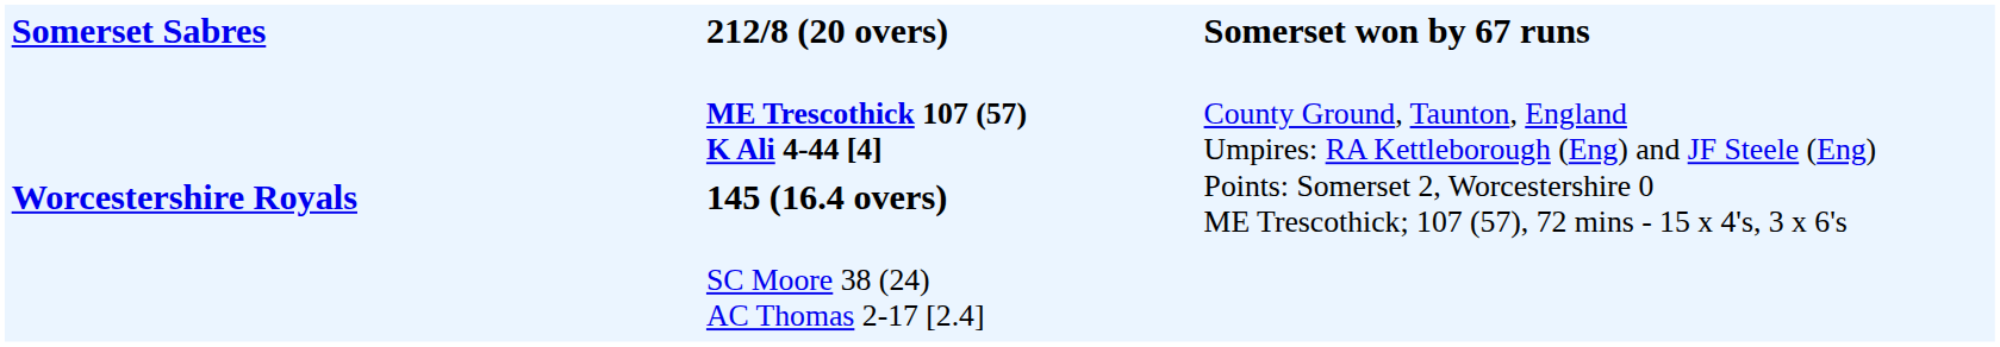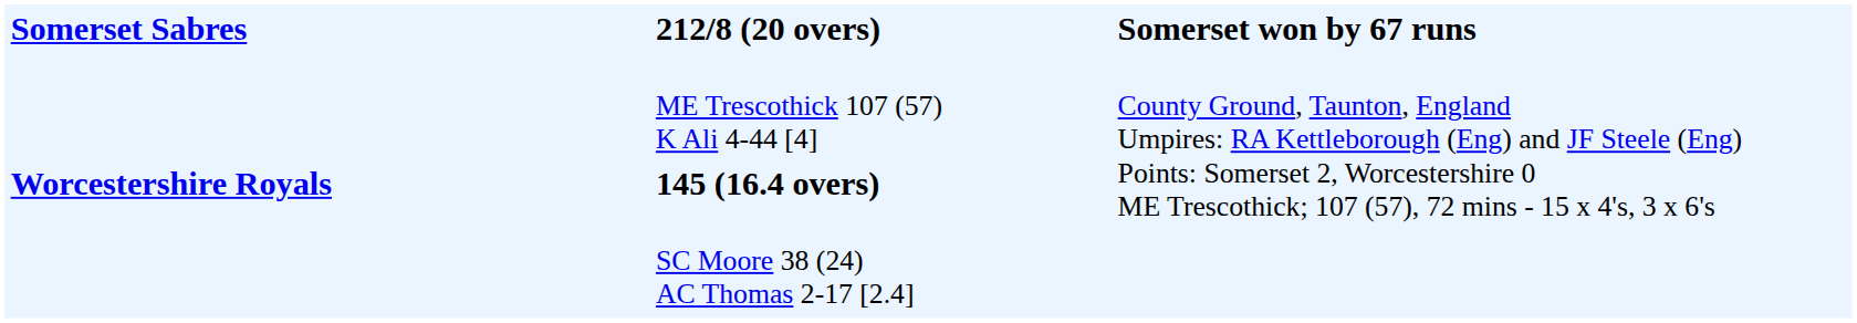ME Trescothick 107 (57) K Ali 4-44 [4] | 212/8 (20 overs): bold -> normal
